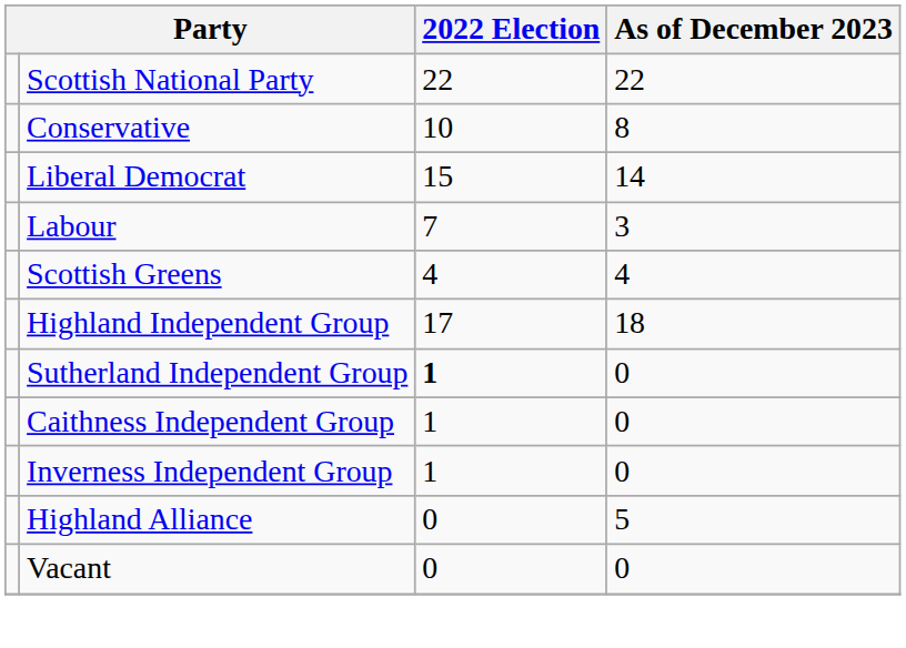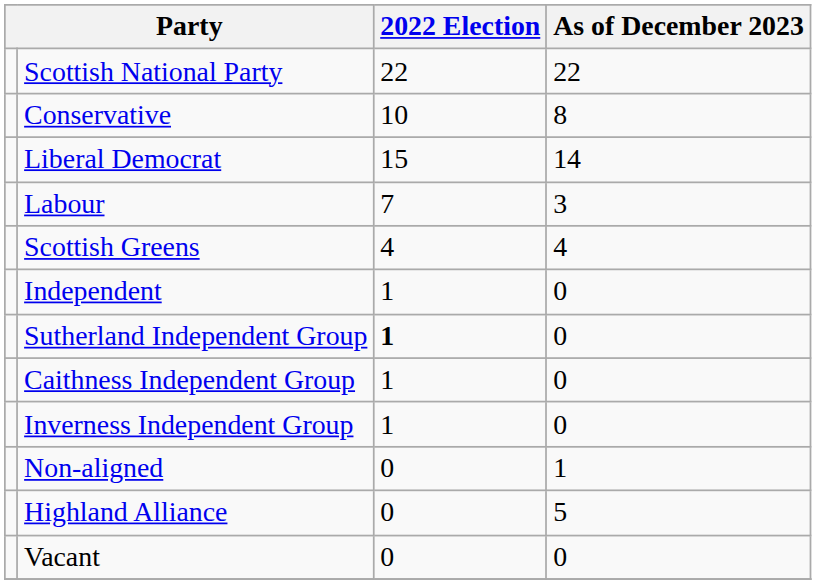- row: Highland Independent Group | 17 | 18
+ row: Independent | 1 | 0
+ row: Non-aligned | 0 | 1
